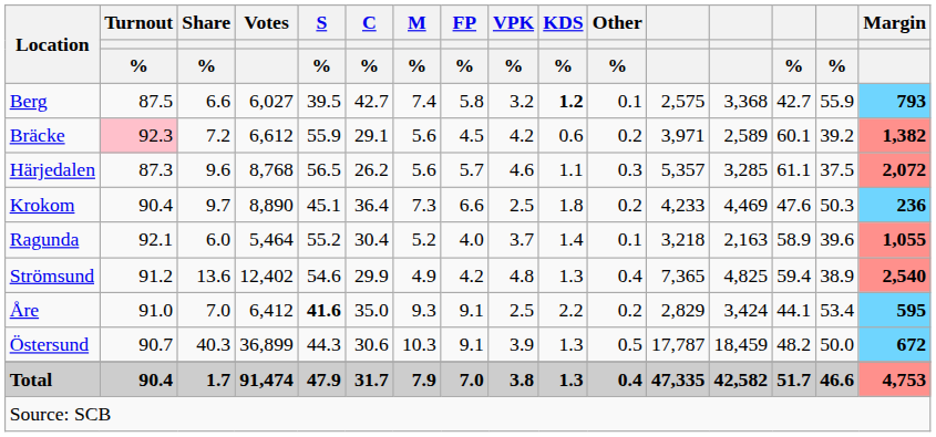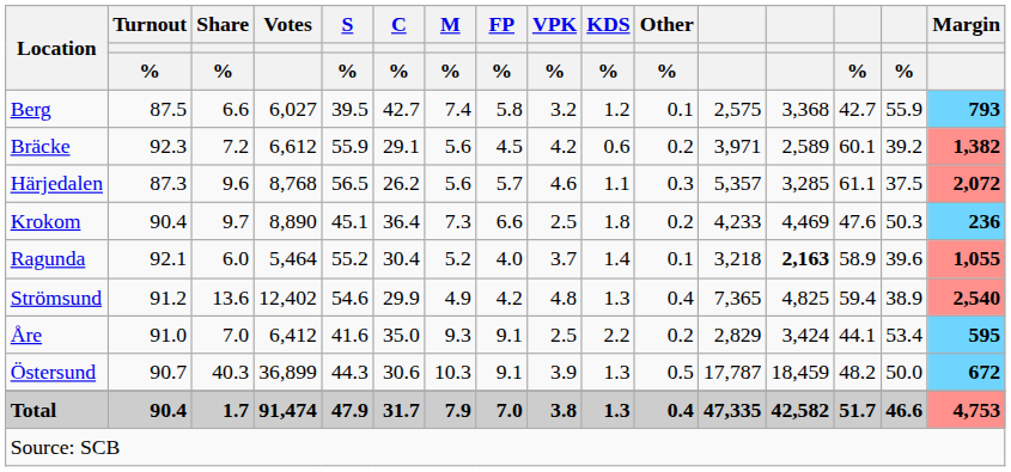Berg | KDS / %: bold -> normal
Bräcke | Turnout / %: pink background -> no background
Ragunda | column 13: normal -> bold
Åre | S / %: bold -> normal
